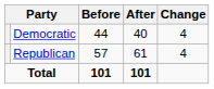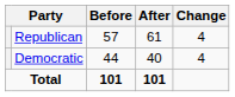rows swapped: Republican <-> Democratic
